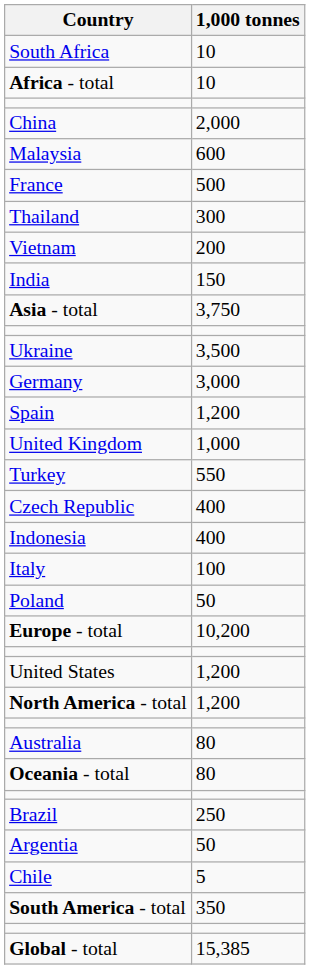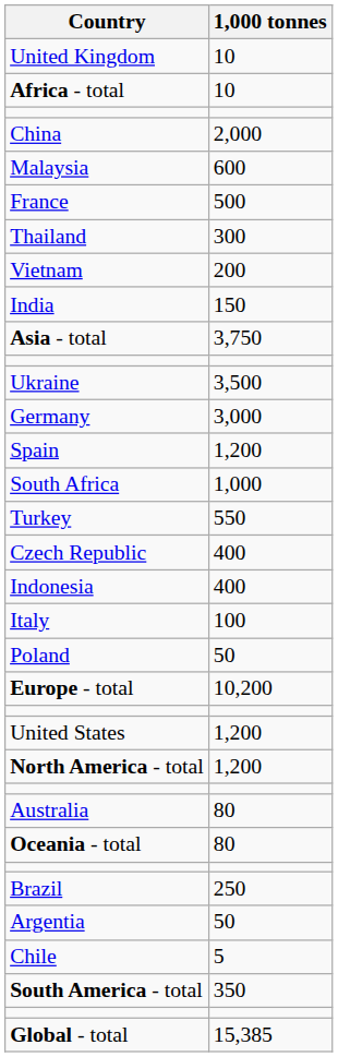row 2 | Country: South Africa -> United Kingdom
row 16 | Country: United Kingdom -> South Africa
